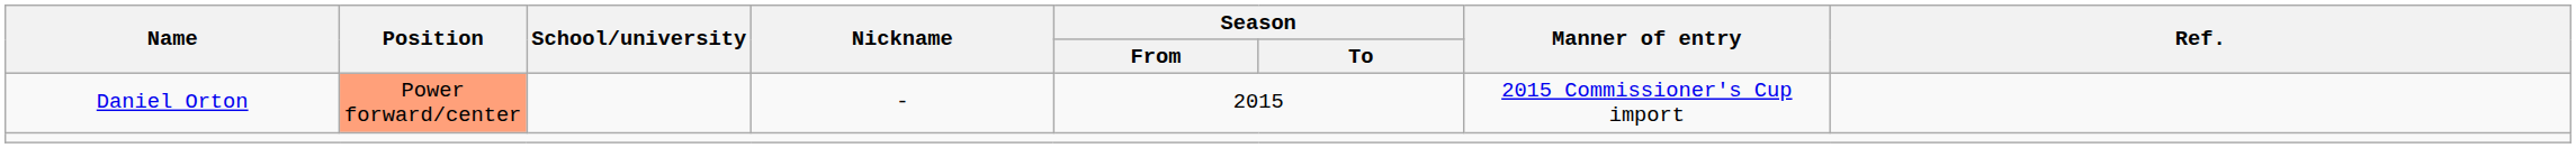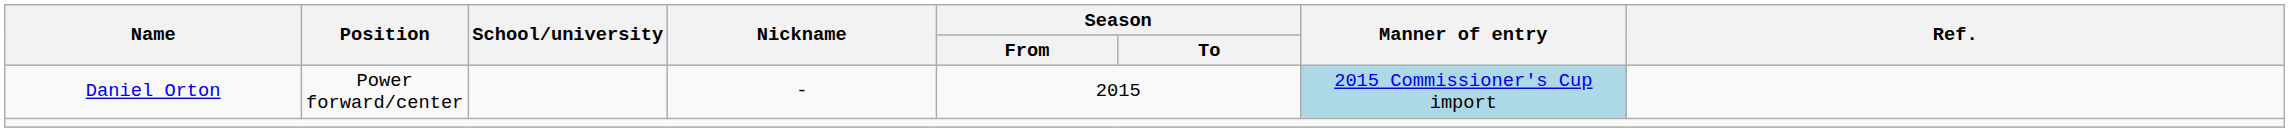Daniel Orton | Position: lightsalmon background -> no background
Daniel Orton | Manner of entry: no background -> lightblue background
